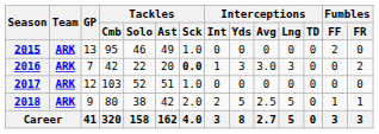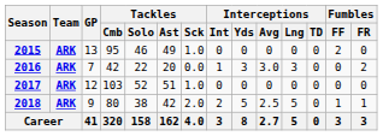2016 | Tackles / Sck: bold -> normal
